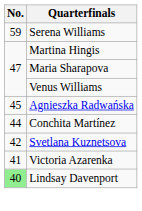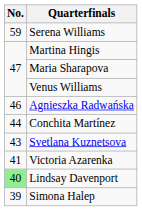Agnieszka Radwańska | No.: 45 -> 46
Svetlana Kuznetsova | No.: 42 -> 43
+ row: 39 | Simona Halep
